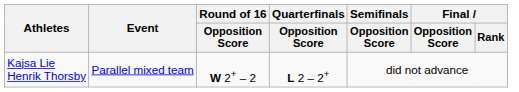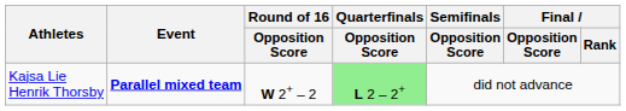Kajsa Lie Henrik Thorsby | Event: normal -> bold
Kajsa Lie Henrik Thorsby | Quarterfinals / Opposition Score: no background -> lightgreen background
